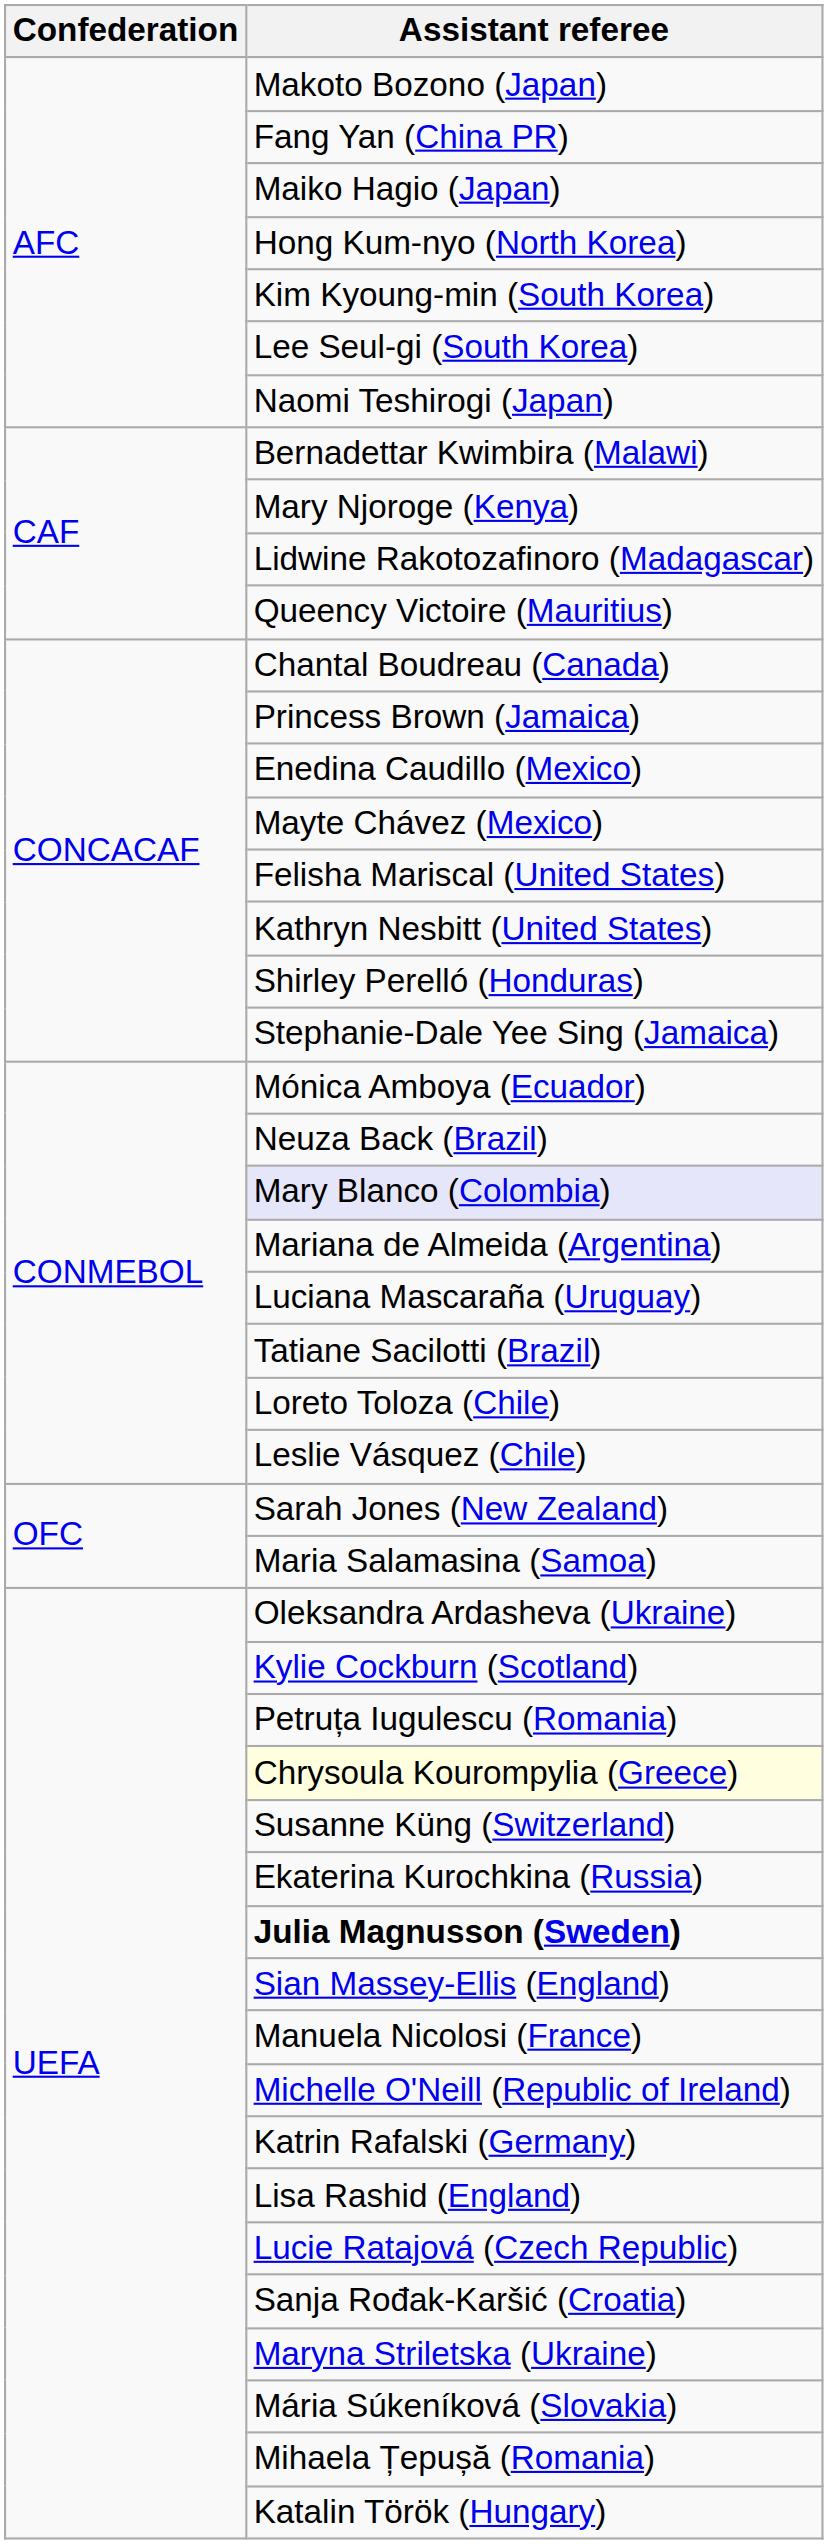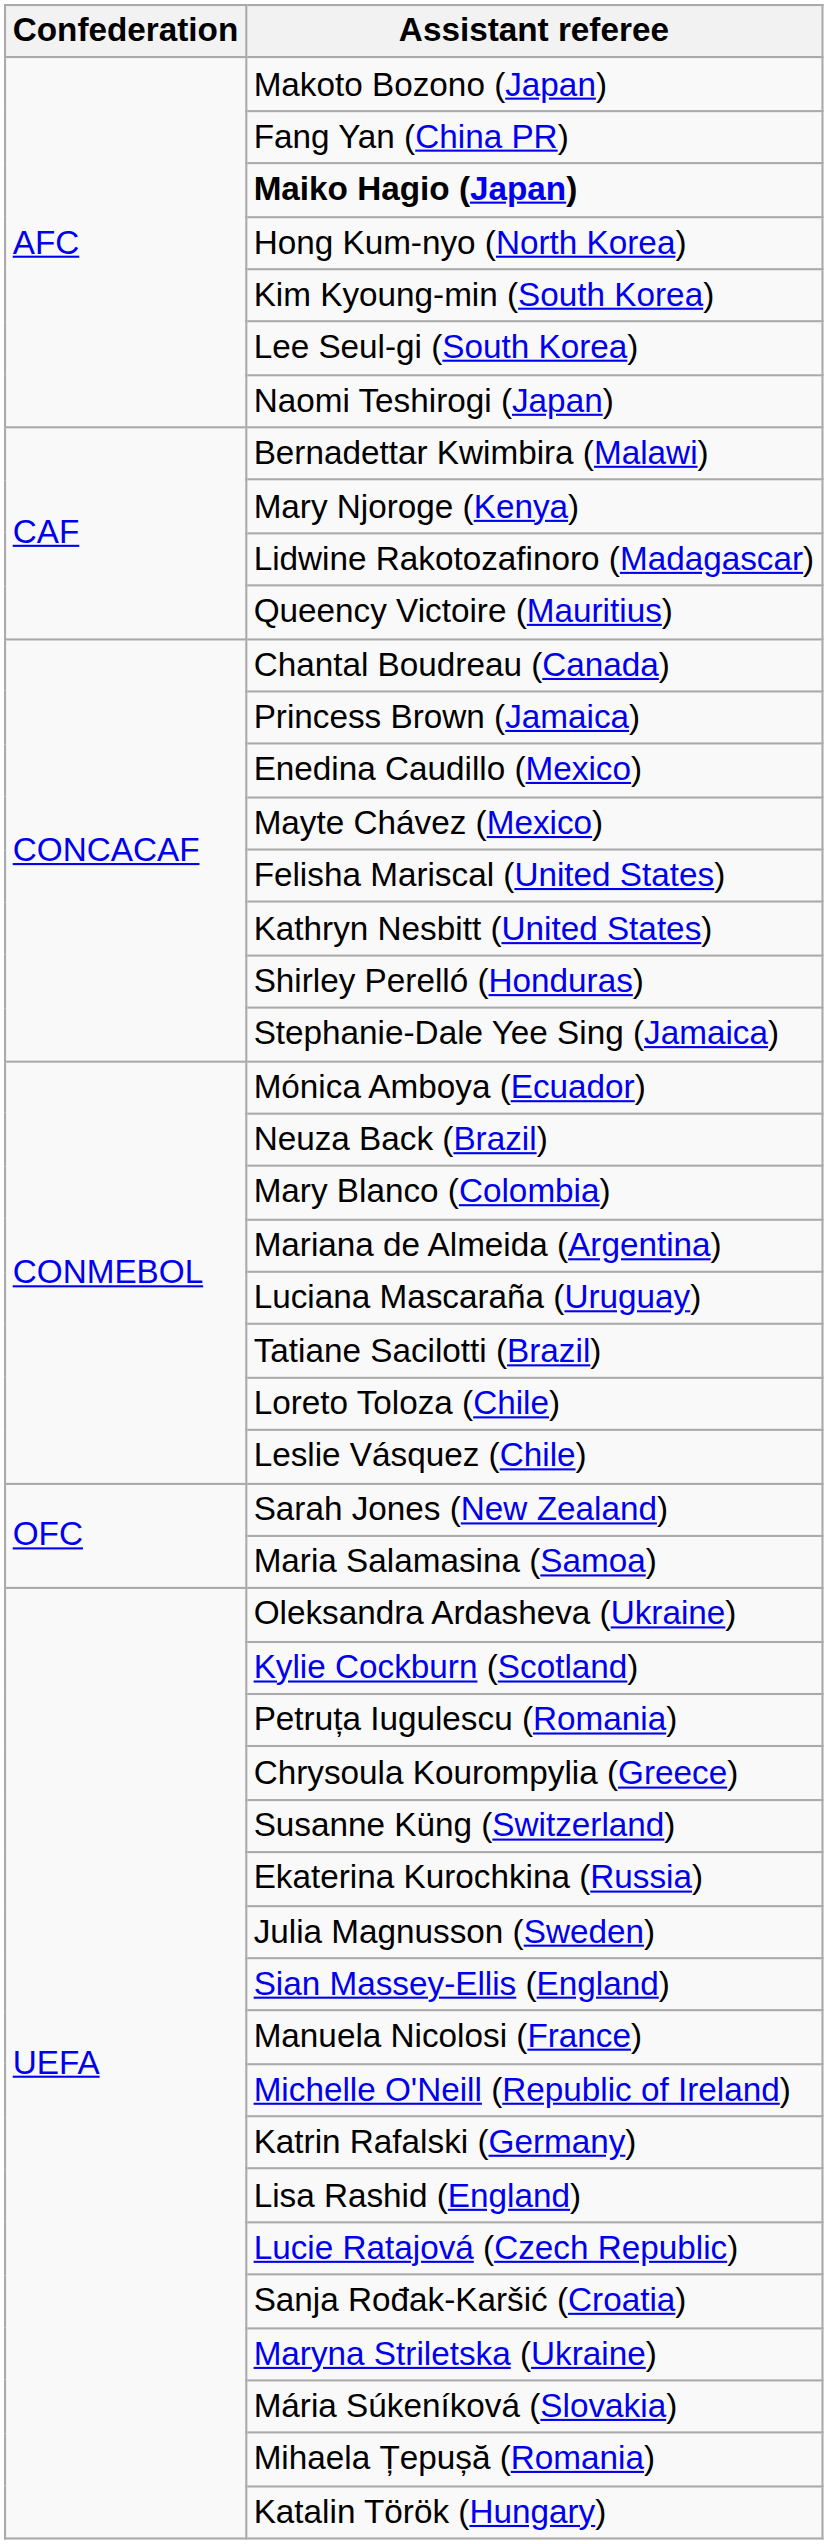Maiko Hagio (Japan) | Assistant referee: normal -> bold
Mary Blanco (Colombia) | Assistant referee: lavender background -> no background
Chrysoula Kourompylia (Greece) | Assistant referee: lightyellow background -> no background
Julia Magnusson (Sweden) | Assistant referee: bold -> normal
